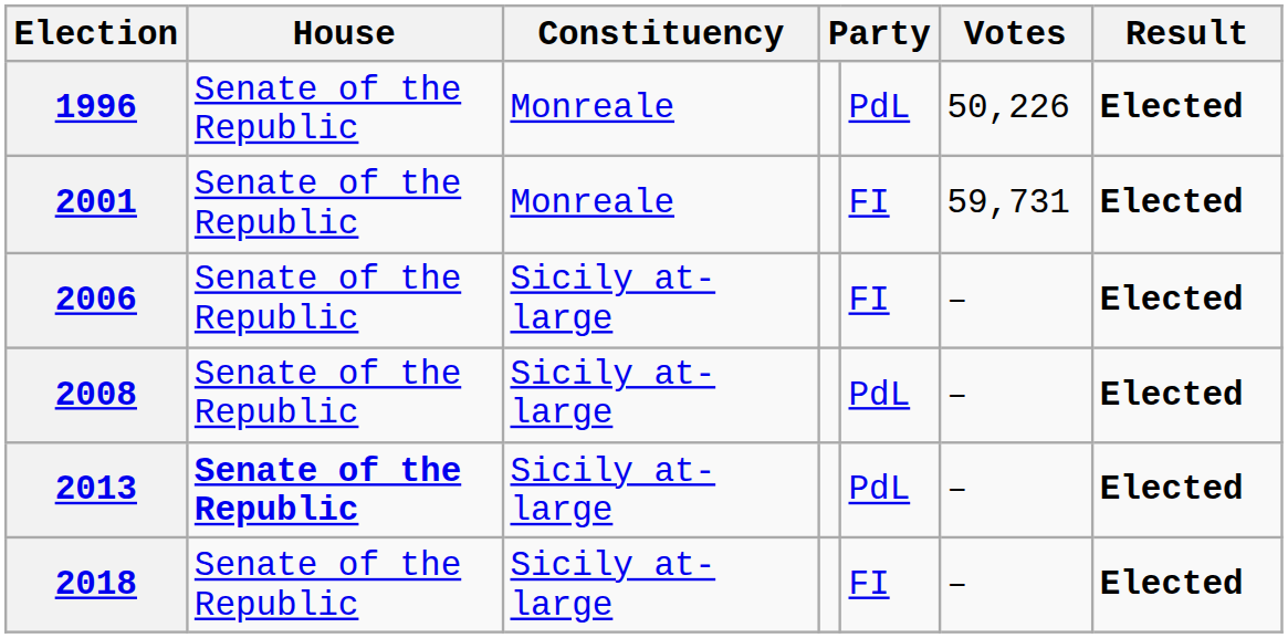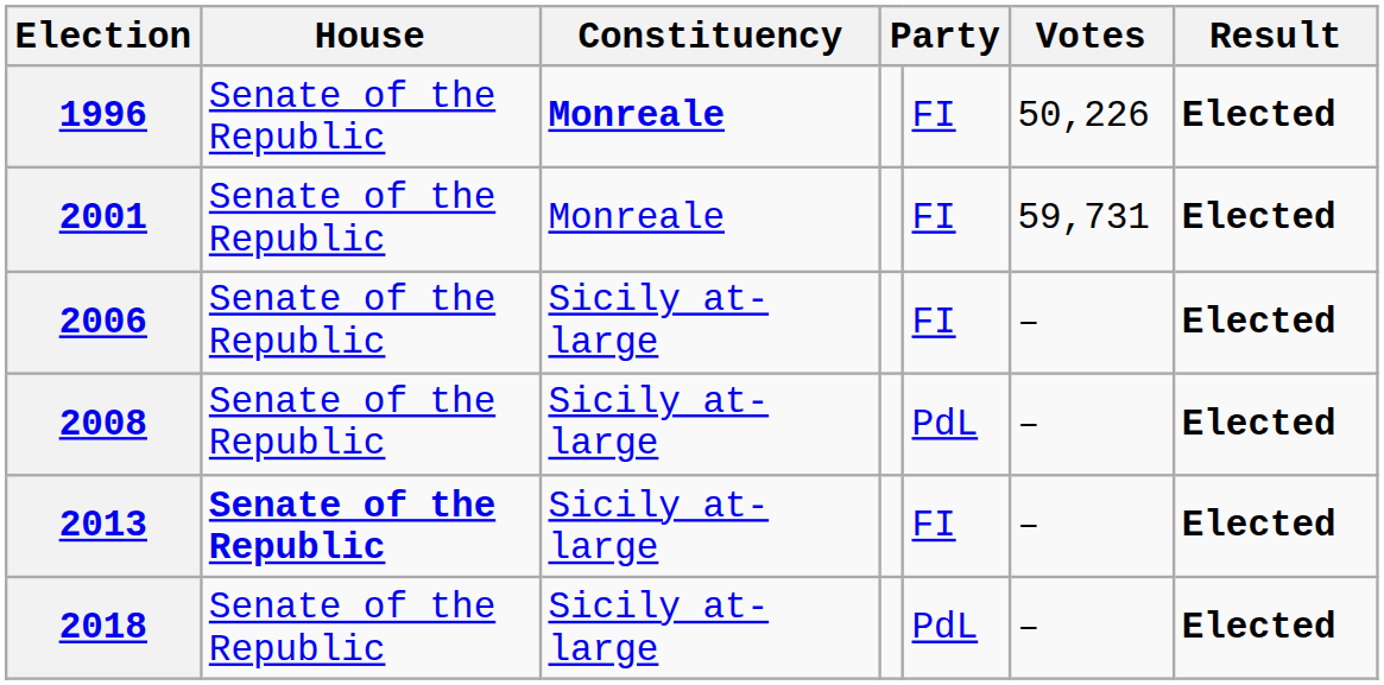1996 | Constituency: normal -> bold
1996 | column 5: PdL -> FI
2013 | column 5: PdL -> FI
2018 | column 5: FI -> PdL
